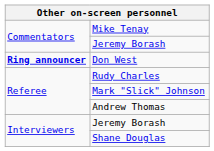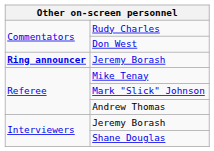row 2 | column 2: Mike Tenay -> Rudy Charles
row 3 | column 2: Jeremy Borash -> Don West
row 4 | column 2: Don West -> Jeremy Borash
row 5 | column 2: Rudy Charles -> Mike Tenay
